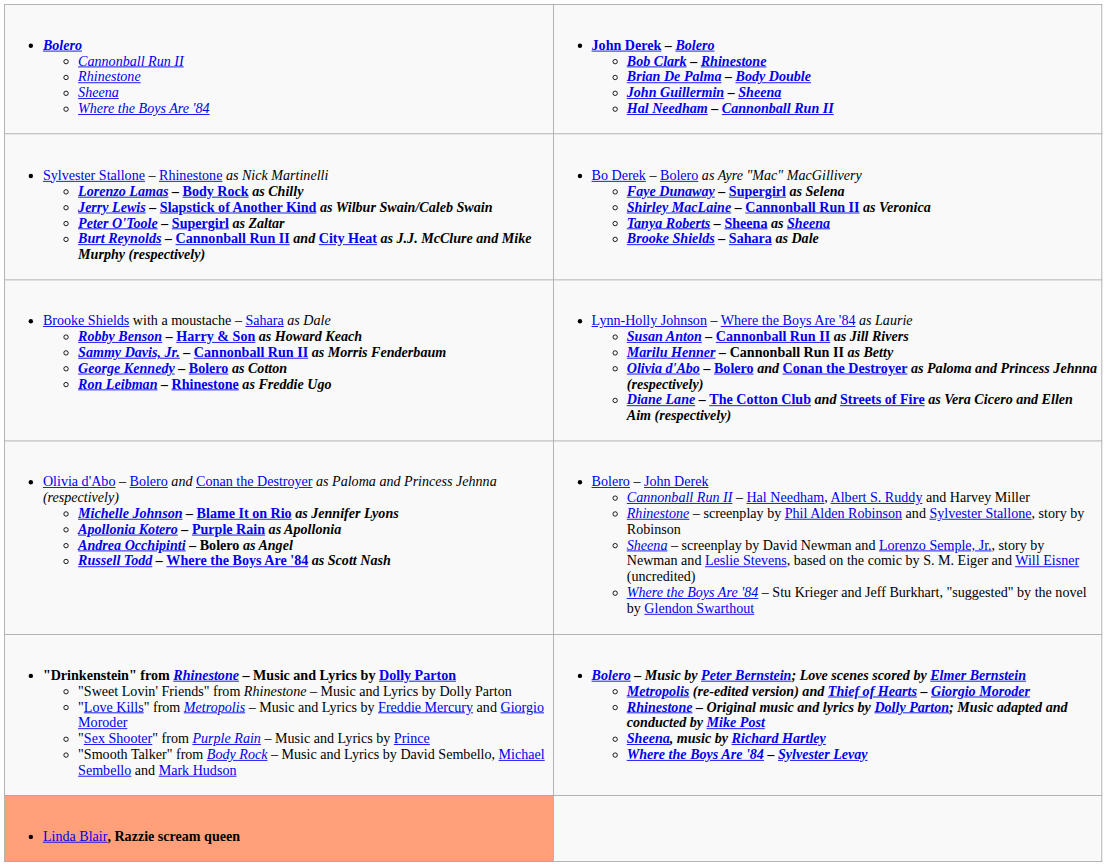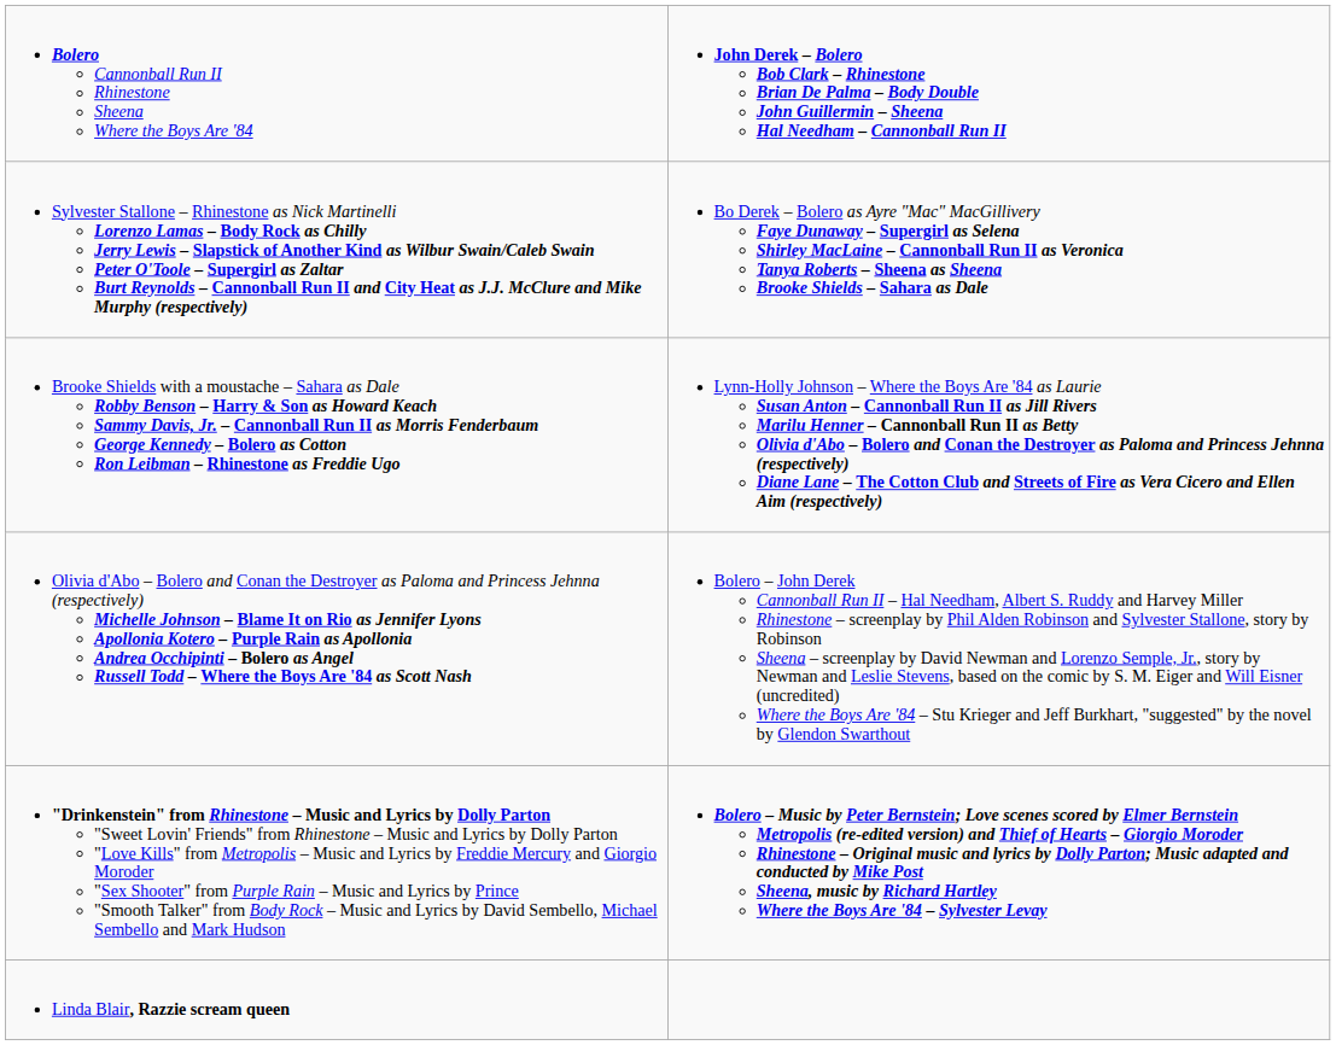Linda Blair, Razzie scream queen | column 1: lightsalmon background -> no background
